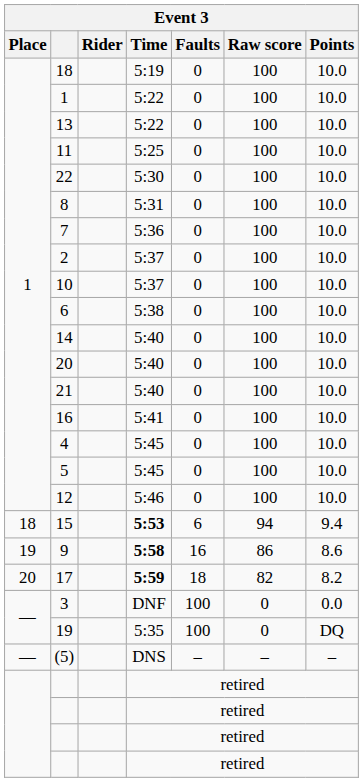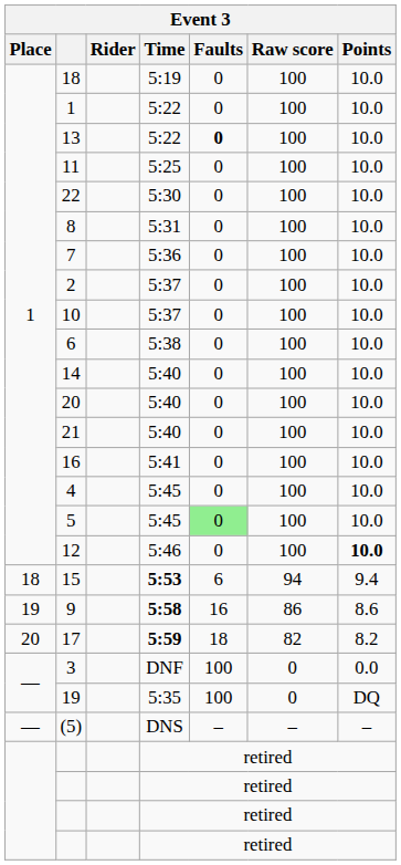13 | Faults: normal -> bold
5 | Faults: no background -> lightgreen background
12 | Points: normal -> bold
